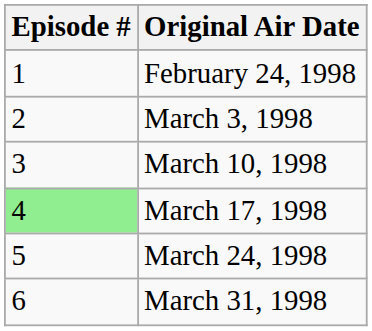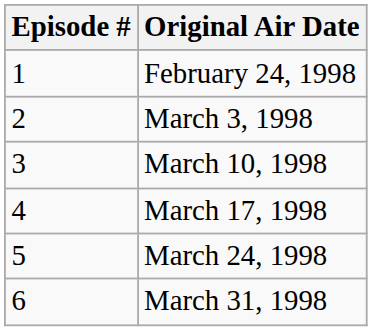March 17, 1998 | Episode #: lightgreen background -> no background
